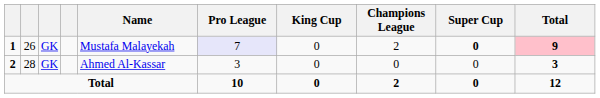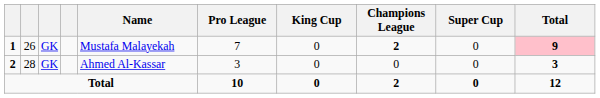1 | Pro League: lavender background -> no background
1 | Champions League: normal -> bold
1 | Super Cup: bold -> normal
